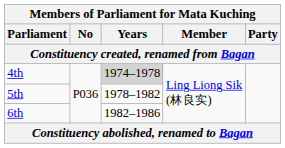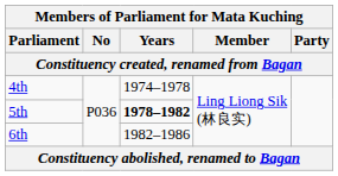4th | Years: lightgrey background -> no background
5th | Years: normal -> bold
